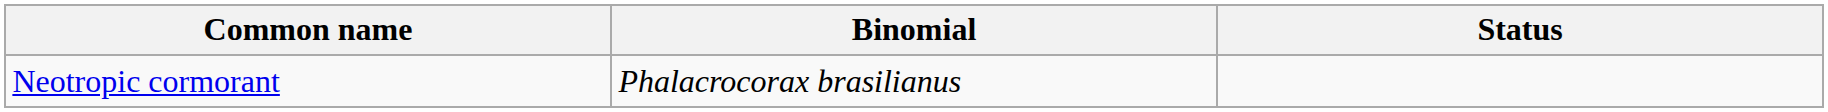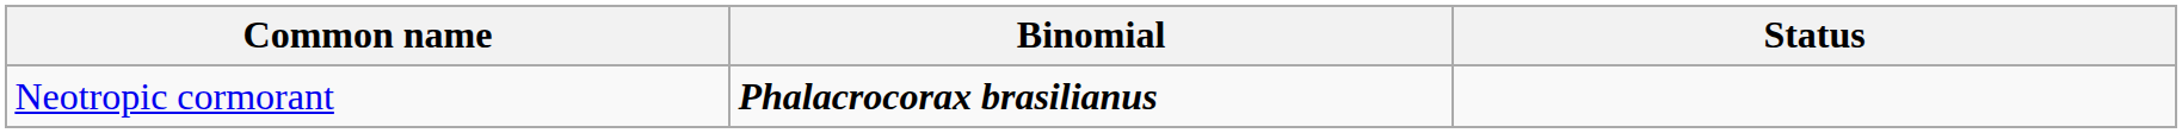Neotropic cormorant | Binomial: normal -> bold
